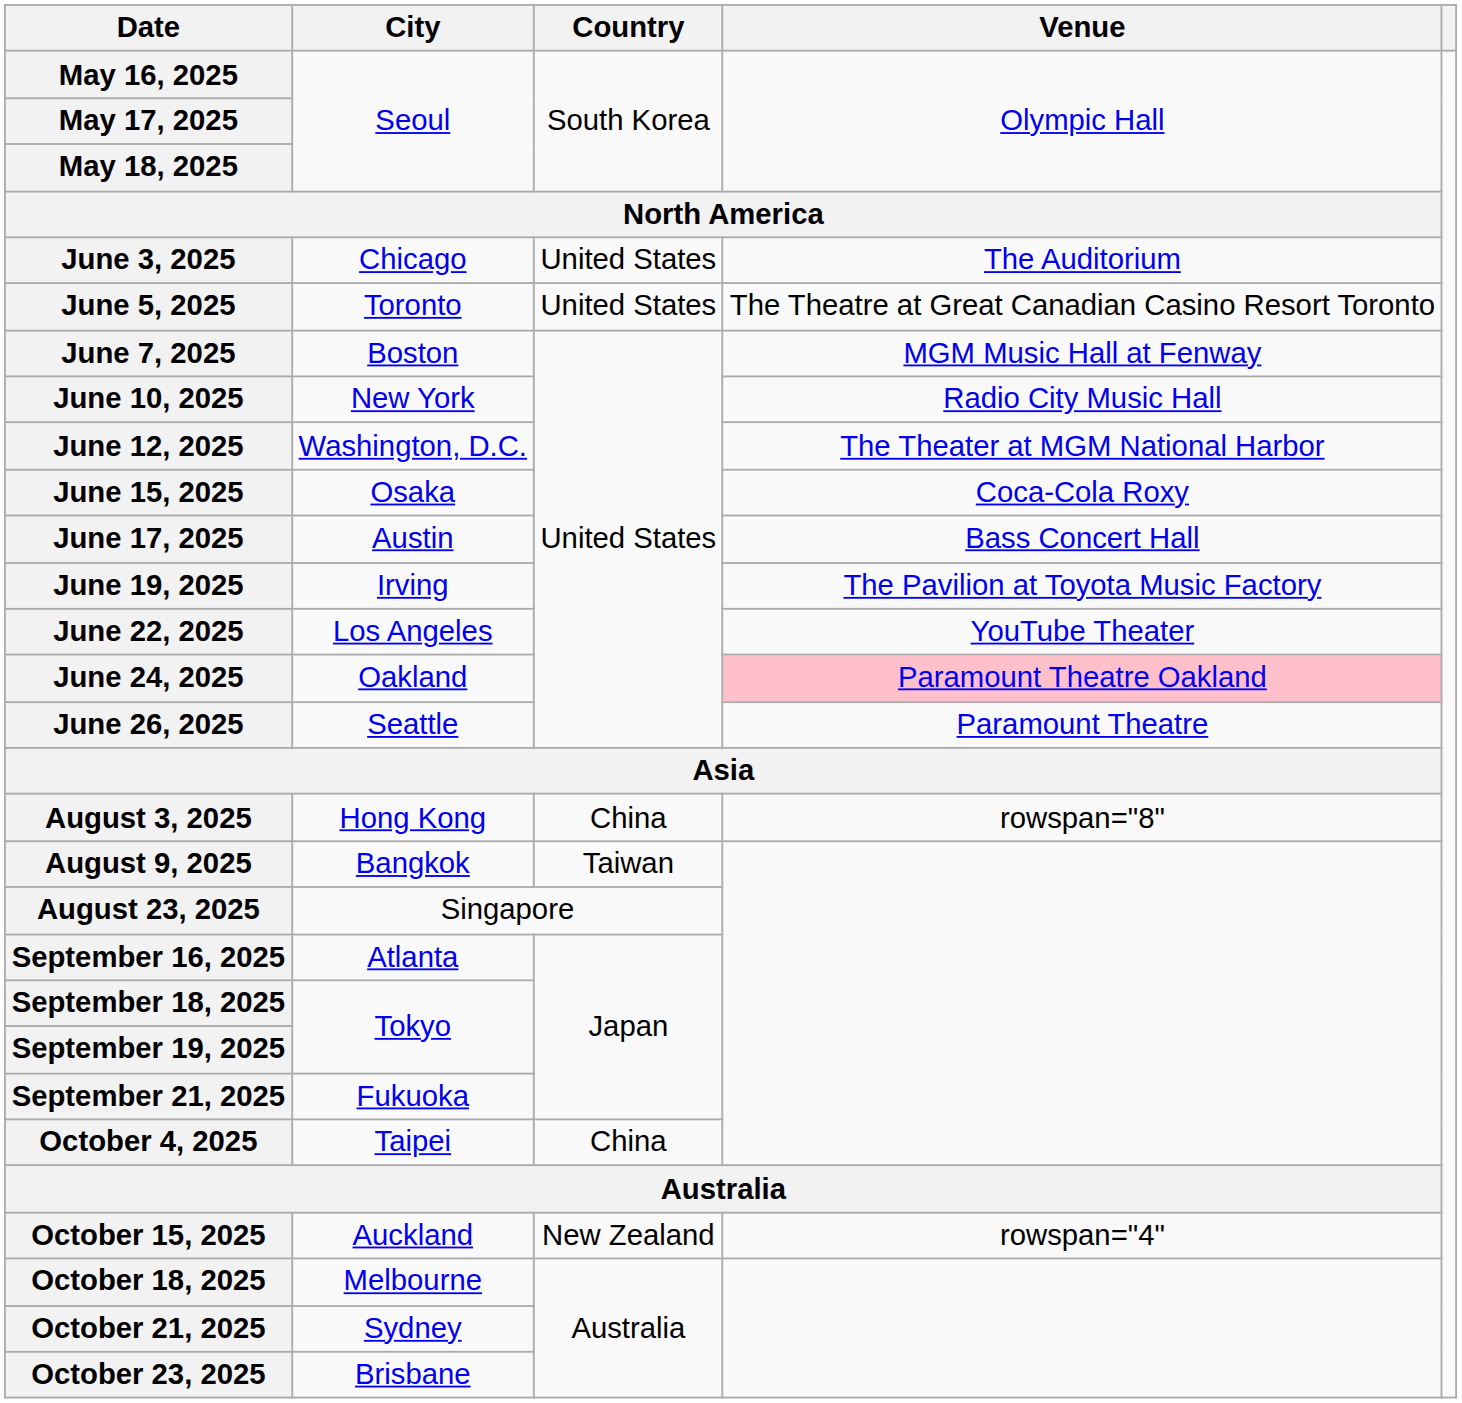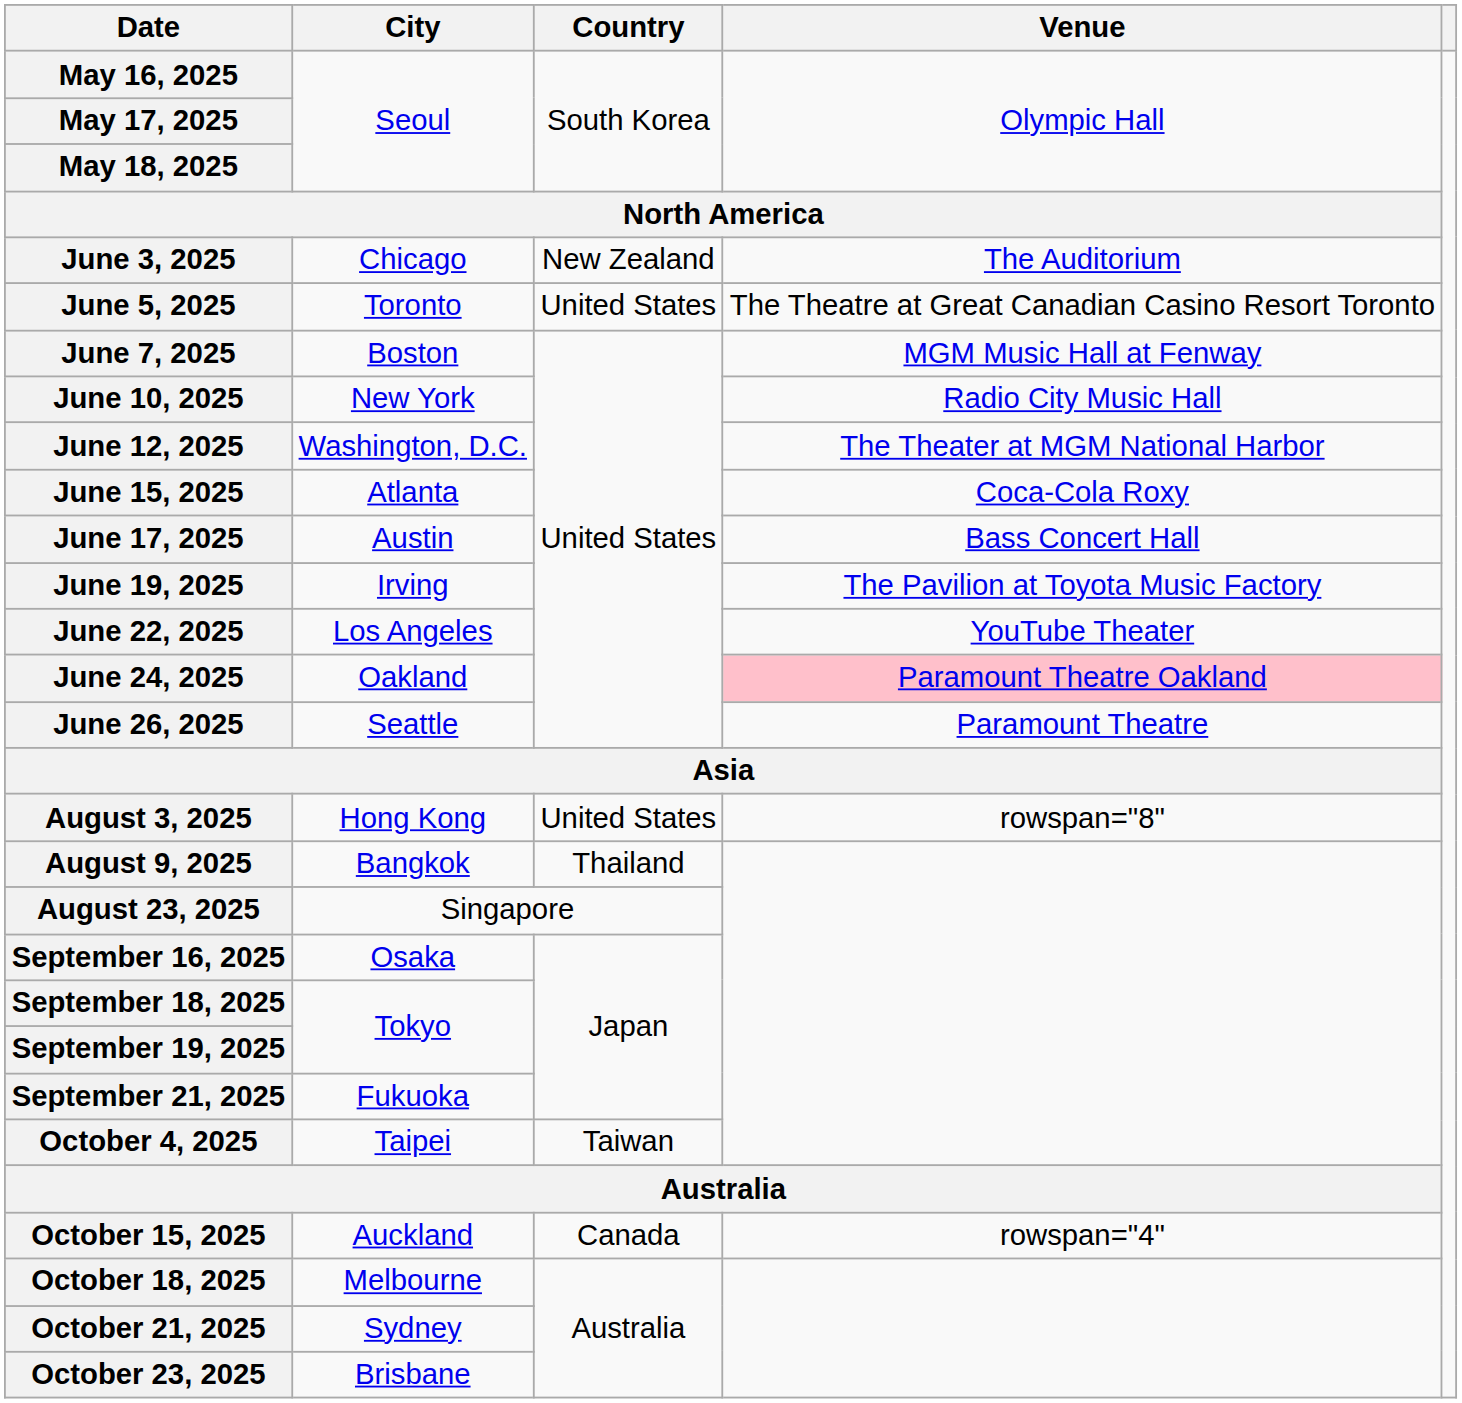June 3, 2025 | Country: United States -> New Zealand
June 15, 2025 | City: Osaka -> Atlanta
August 3, 2025 | Country: China -> United States
August 9, 2025 | Country: Taiwan -> Thailand
September 16, 2025 | City: Atlanta -> Osaka
October 4, 2025 | Country: China -> Taiwan
October 15, 2025 | Country: New Zealand -> Canada
